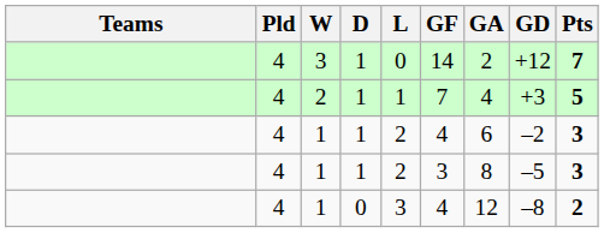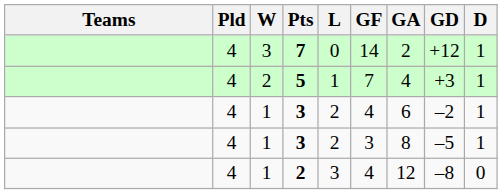columns swapped: D <-> Pts
